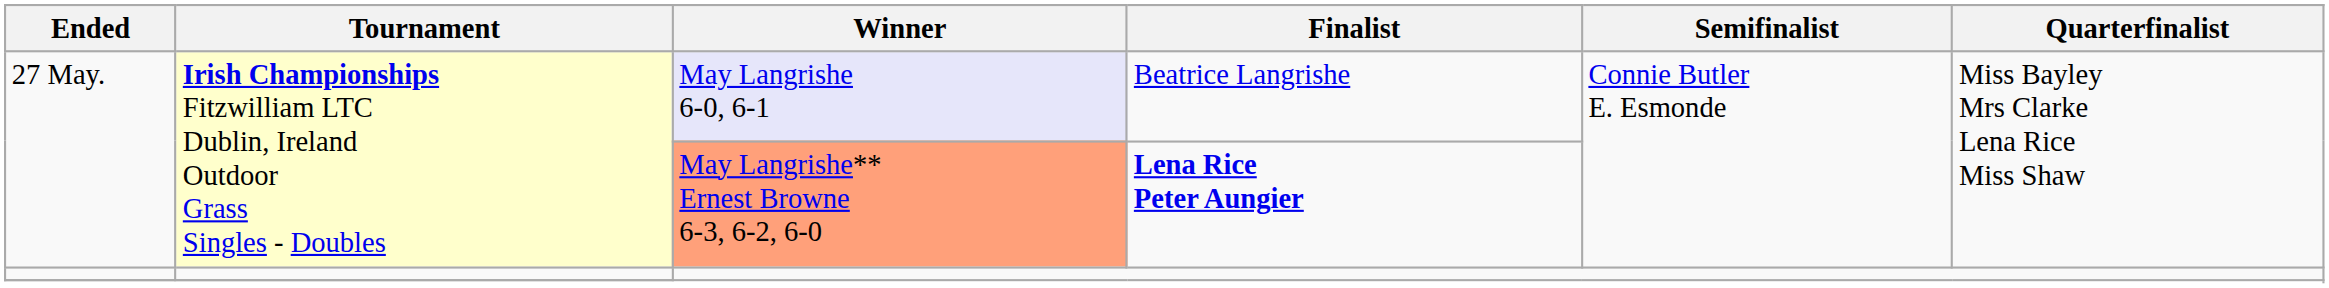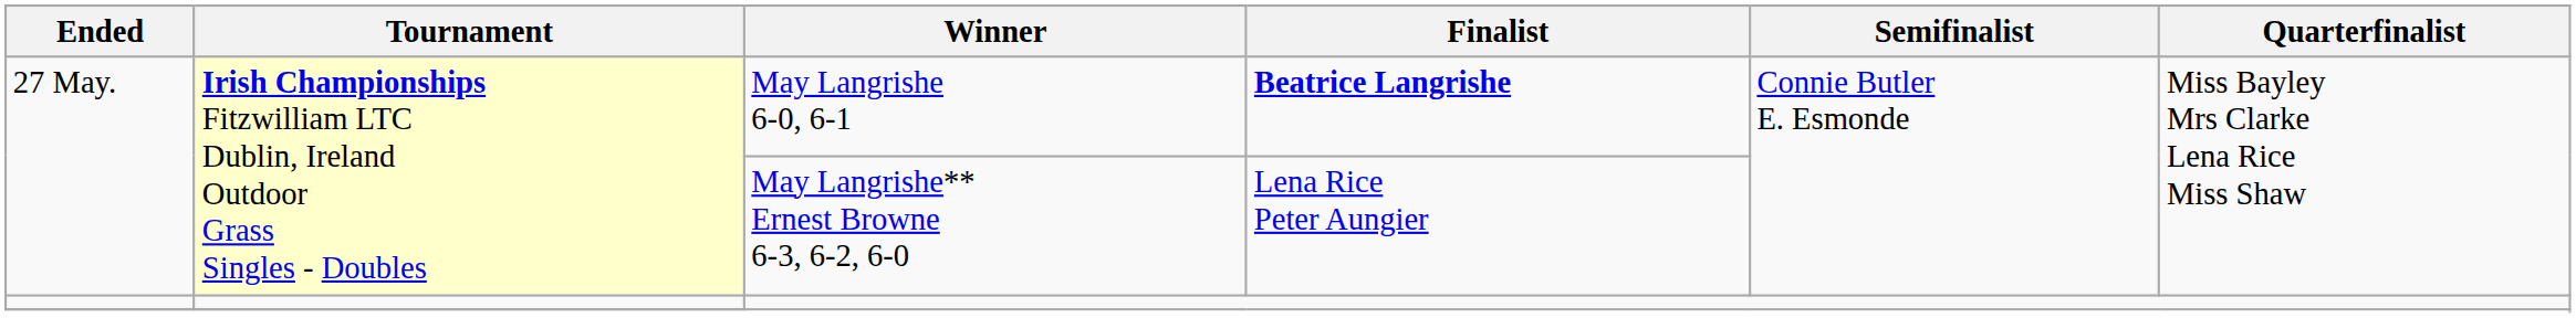May Langrishe 6-0, 6-1 | Winner: lavender background -> no background
May Langrishe 6-0, 6-1 | Finalist: normal -> bold
May Langrishe** Ernest Browne 6-3, 6-2, 6-0 | Winner: lightsalmon background -> no background
May Langrishe** Ernest Browne 6-3, 6-2, 6-0 | Finalist: bold -> normal
